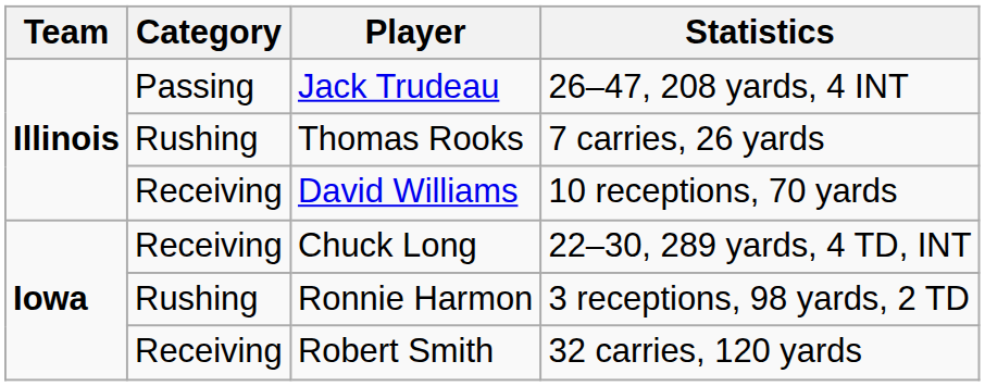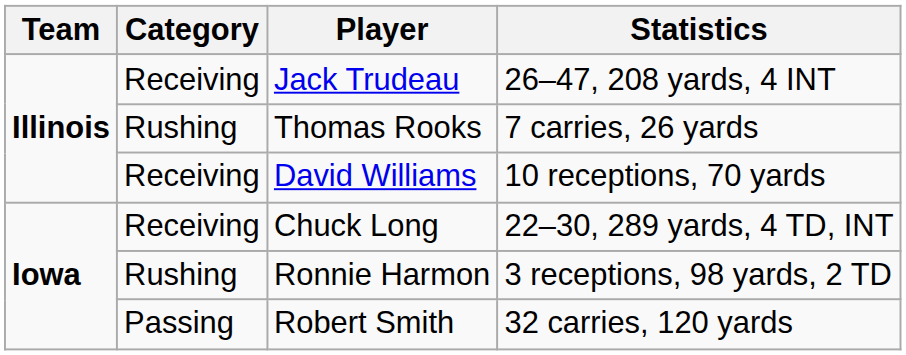Jack Trudeau | Category: Passing -> Receiving
Robert Smith | Category: Receiving -> Passing
